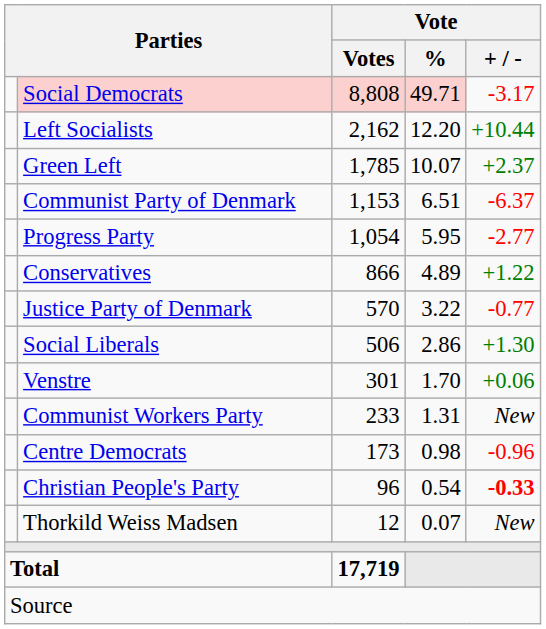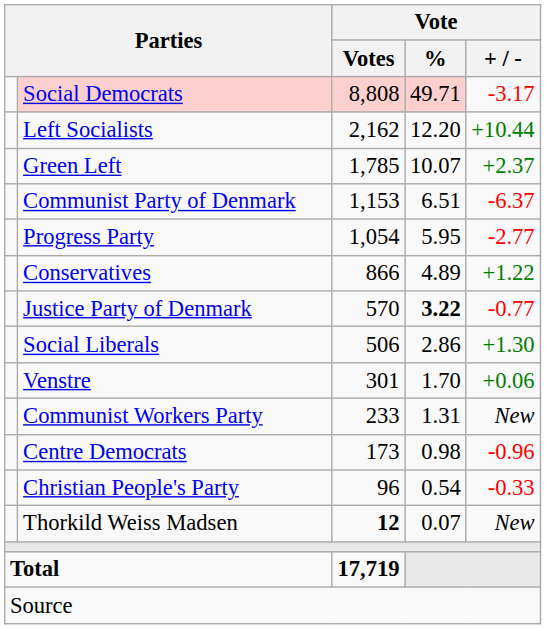Justice Party of Denmark | Vote / %: normal -> bold
Christian People's Party | Vote / + / -: bold -> normal
Thorkild Weiss Madsen | Vote / Votes: normal -> bold
